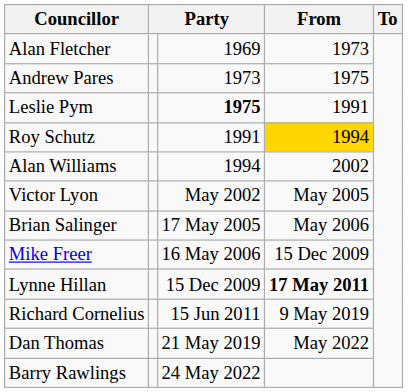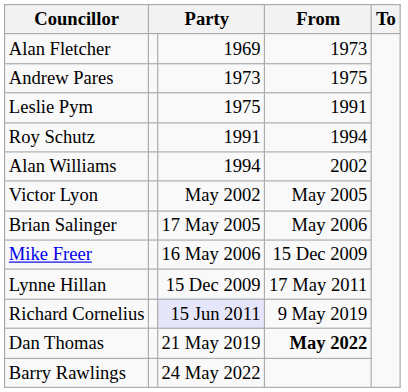Leslie Pym | column 3: bold -> normal
Roy Schutz | From: gold background -> no background
Lynne Hillan | From: bold -> normal
Richard Cornelius | column 3: no background -> lavender background
Dan Thomas | From: normal -> bold
